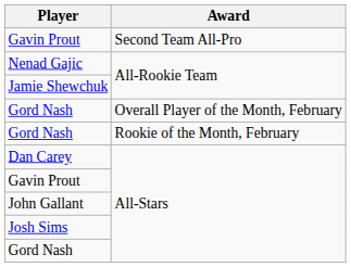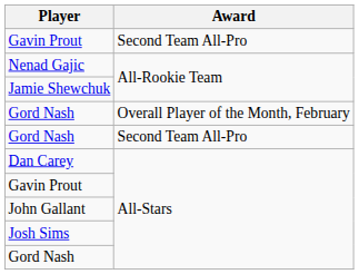row 6 | Award: Rookie of the Month, February -> Second Team All-Pro
